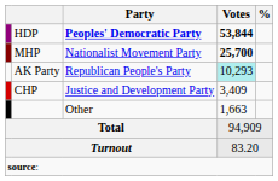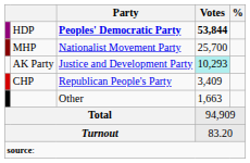MHP | Votes: bold -> normal
AK Party | Party: Republican People's Party -> Justice and Development Party
CHP | Party: Justice and Development Party -> Republican People's Party
